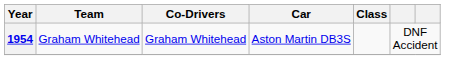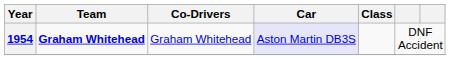1954 | Team: normal -> bold
1954 | Car: no background -> lavender background
